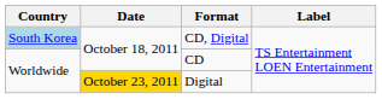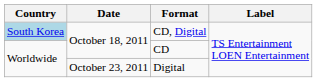Digital | Date: gold background -> no background
